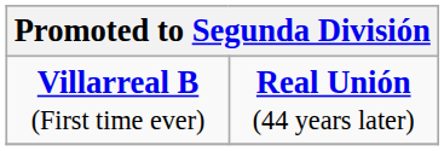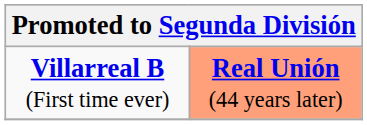Villarreal B (First time ever) | column 2: no background -> lightsalmon background
